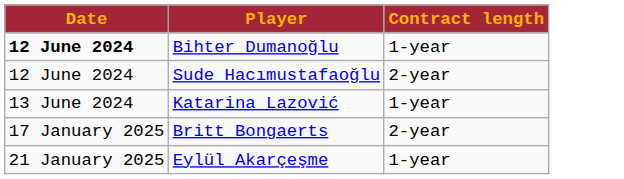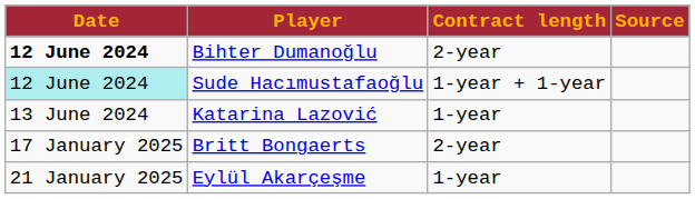+ column: Source
Bihter Dumanoğlu | Contract length: 1-year -> 2-year
Sude Hacımustafaoğlu | Date: no background -> paleturquoise background
Sude Hacımustafaoğlu | Contract length: 2-year -> 1-year + 1-year
